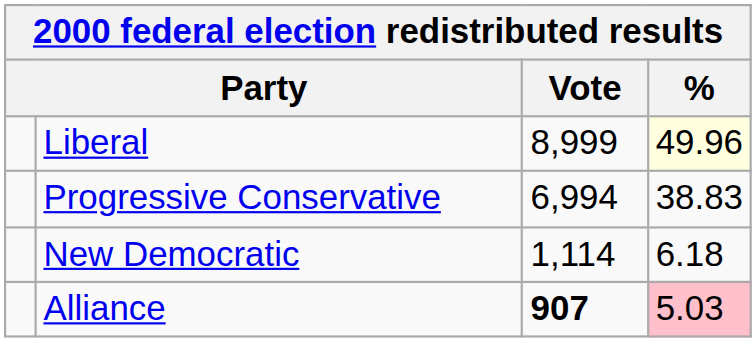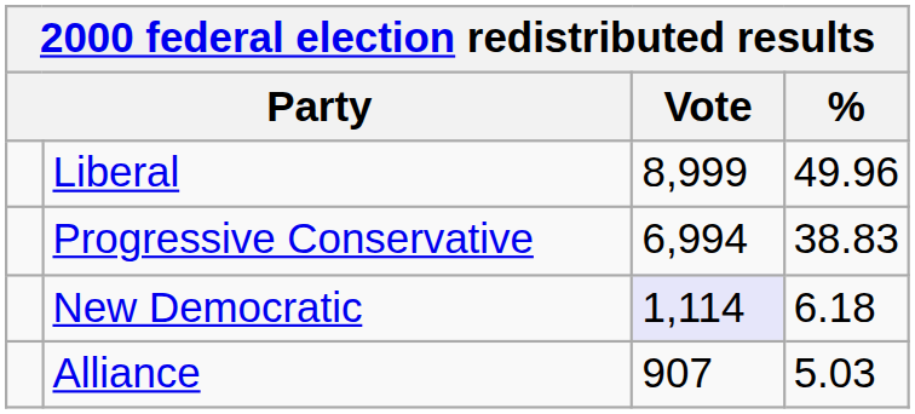Liberal | %: lightyellow background -> no background
New Democratic | Vote: no background -> lavender background
Alliance | Vote: bold -> normal
Alliance | %: pink background -> no background
